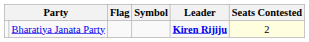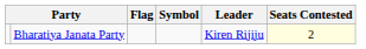Bharatiya Janata Party | Leader: bold -> normal
